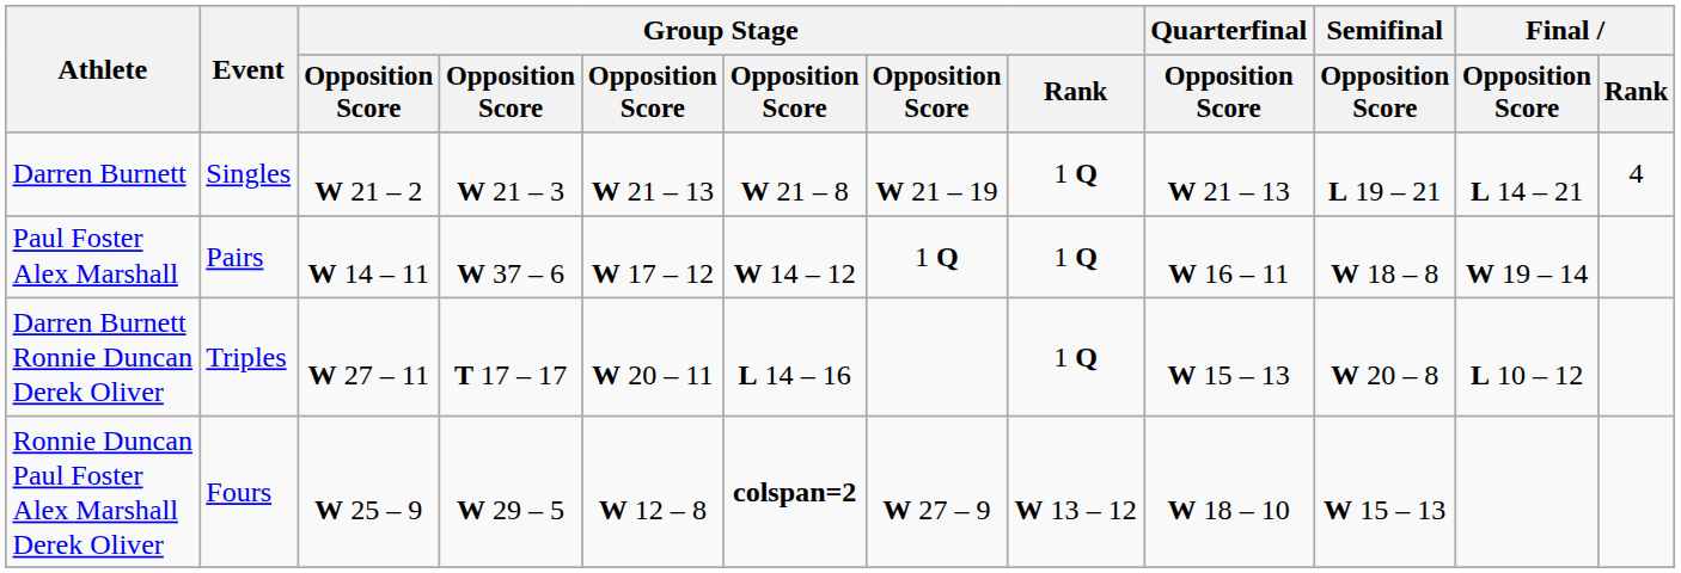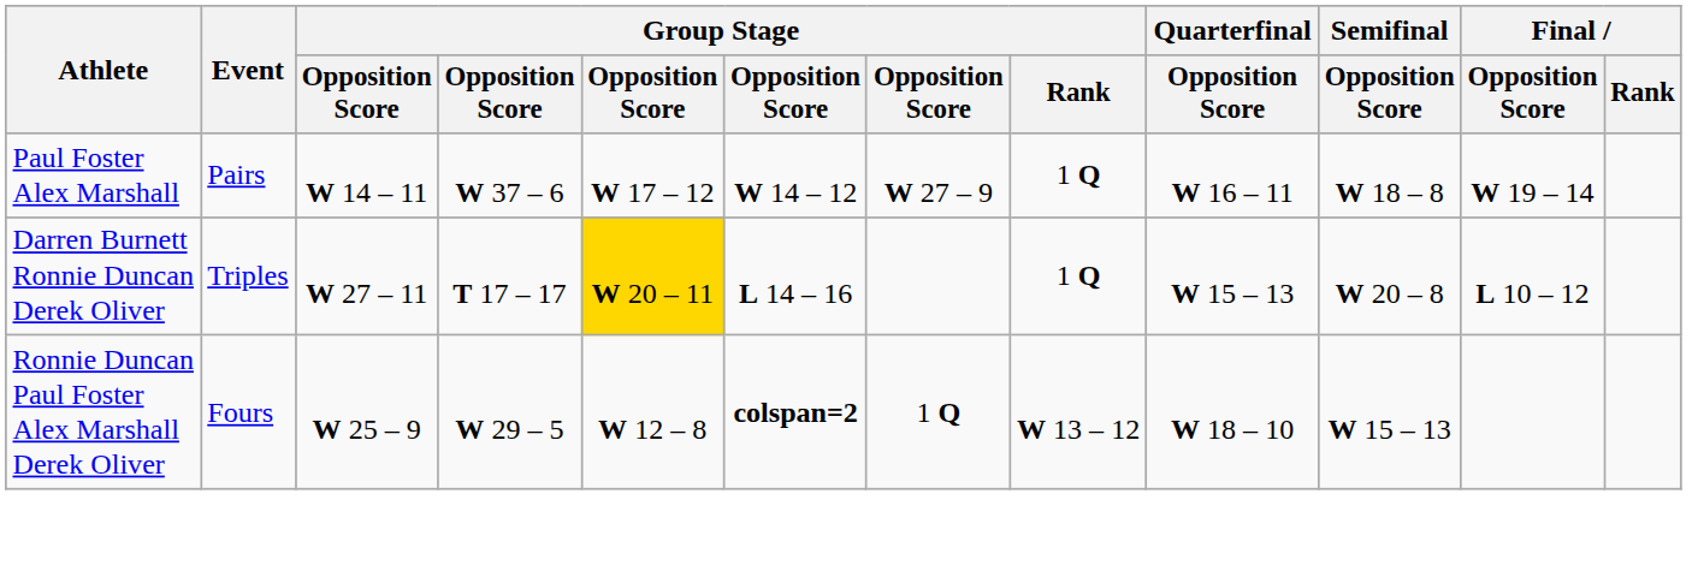- row: Darren Burnett | Singles | W 21 – 2 | W 21 – 3 | W 21 – 13 | W 21 – 8 | W 21 – 19 | 1 Q | W 21 – 13 | L 19 – 21 | L 14 – 21 | 4
Paul Foster Alex Marshall | column 7: 1 Q -> W 27 – 9
Darren Burnett Ronnie Duncan Derek Oliver | column 5: no background -> gold background
Ronnie Duncan Paul Foster Alex Marshall Derek Oliver | column 7: W 27 – 9 -> 1 Q
